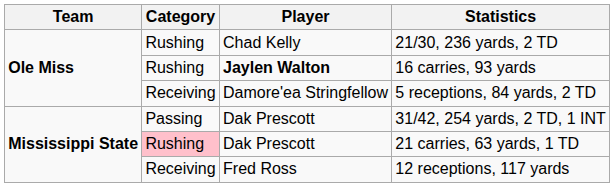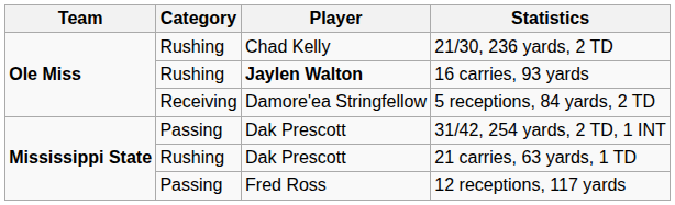21 carries, 63 yards, 1 TD | Category: pink background -> no background
12 receptions, 117 yards | Category: Receiving -> Passing
